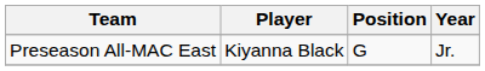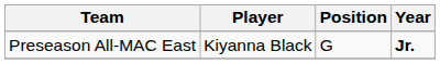row 2 | Year: normal -> bold
